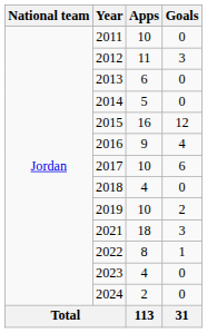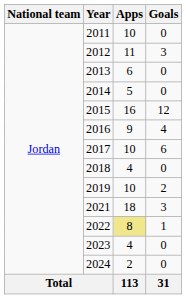2022 | Apps: no background -> khaki background
